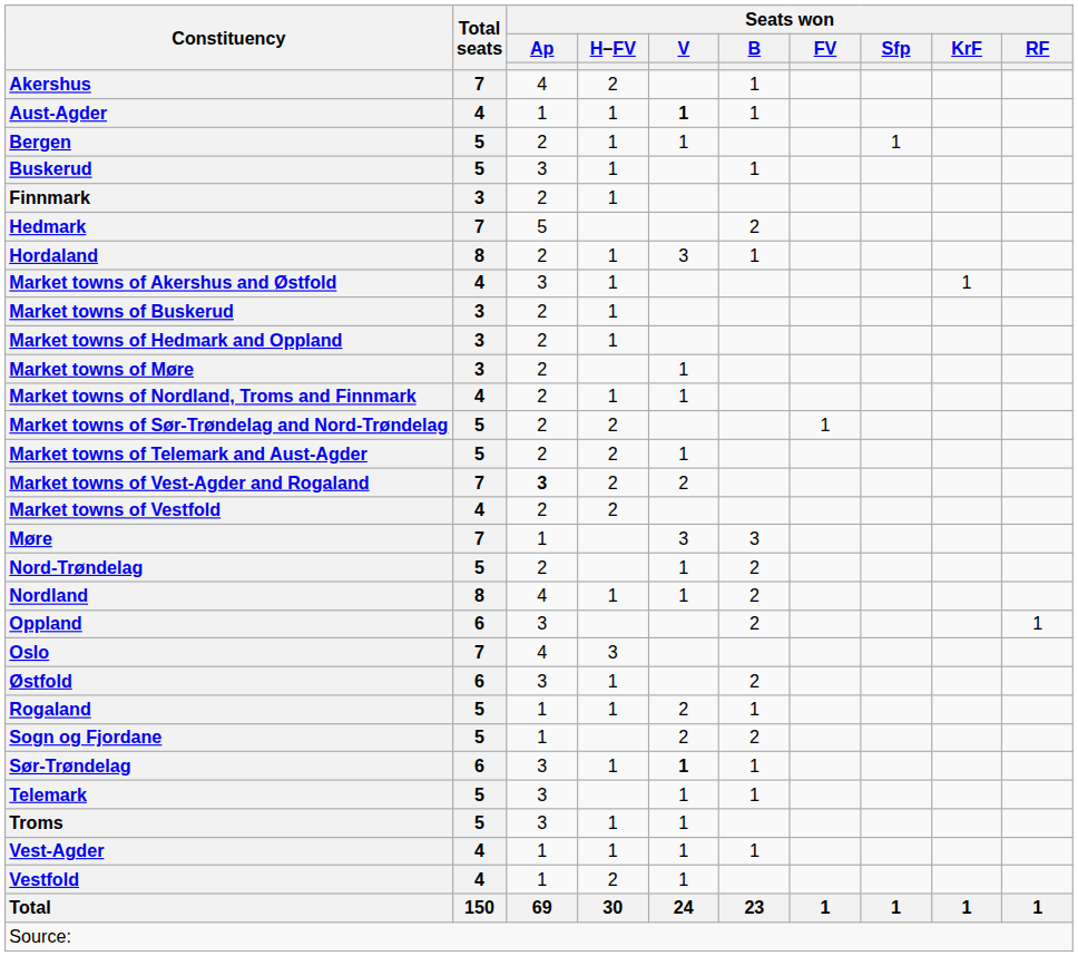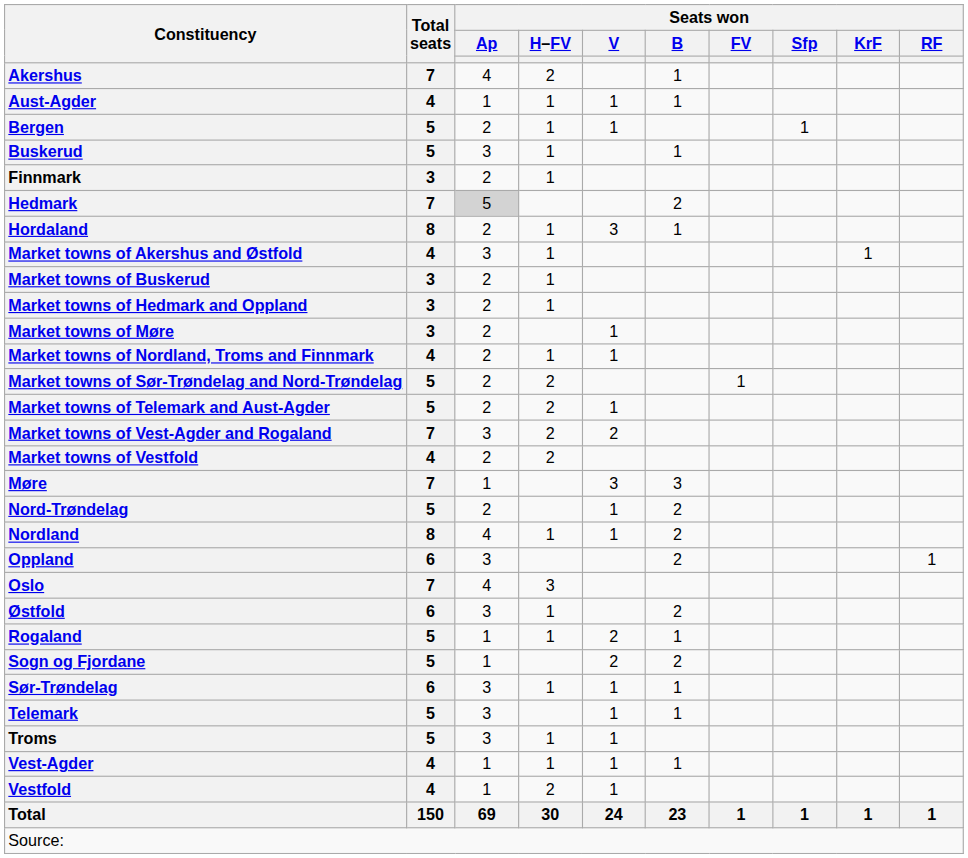Aust-Agder | Seats won / V: bold -> normal
Hedmark | Seats won / Ap: no background -> lightgrey background
Market towns of Vest-Agder and Rogaland | Seats won / Ap: bold -> normal
Sør-Trøndelag | Seats won / V: bold -> normal
